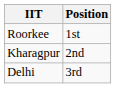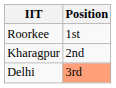Delhi | Position: no background -> lightsalmon background
